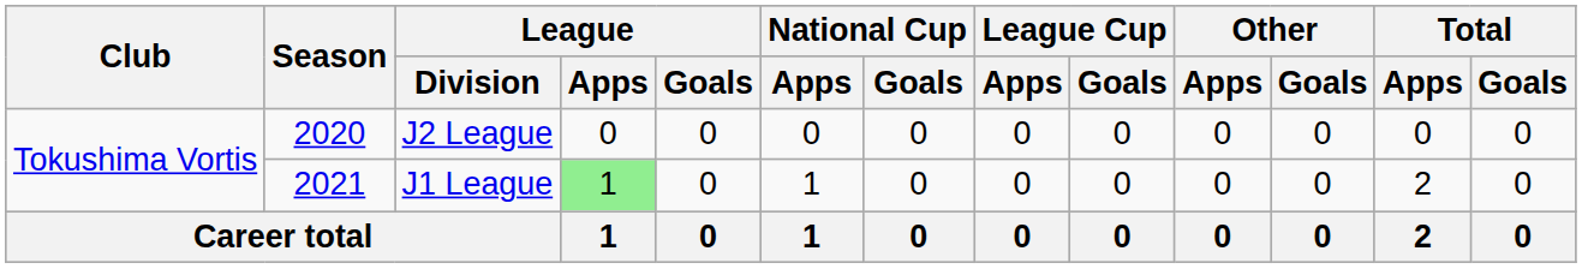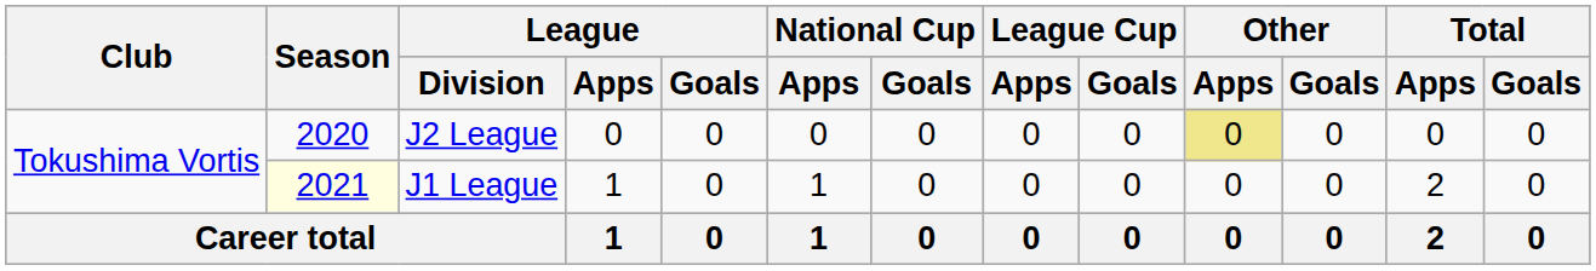J2 League | Other / Apps: no background -> khaki background
J1 League | Season: no background -> lightyellow background
J1 League | League / Apps: lightgreen background -> no background
